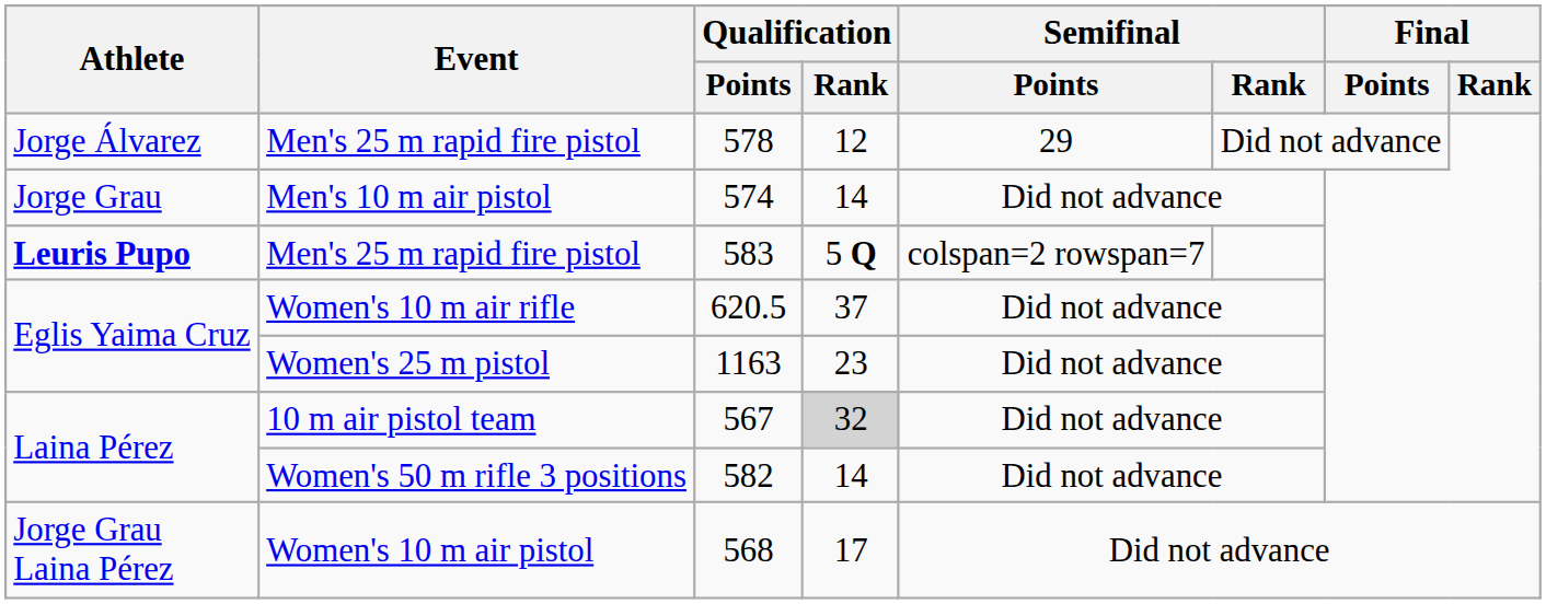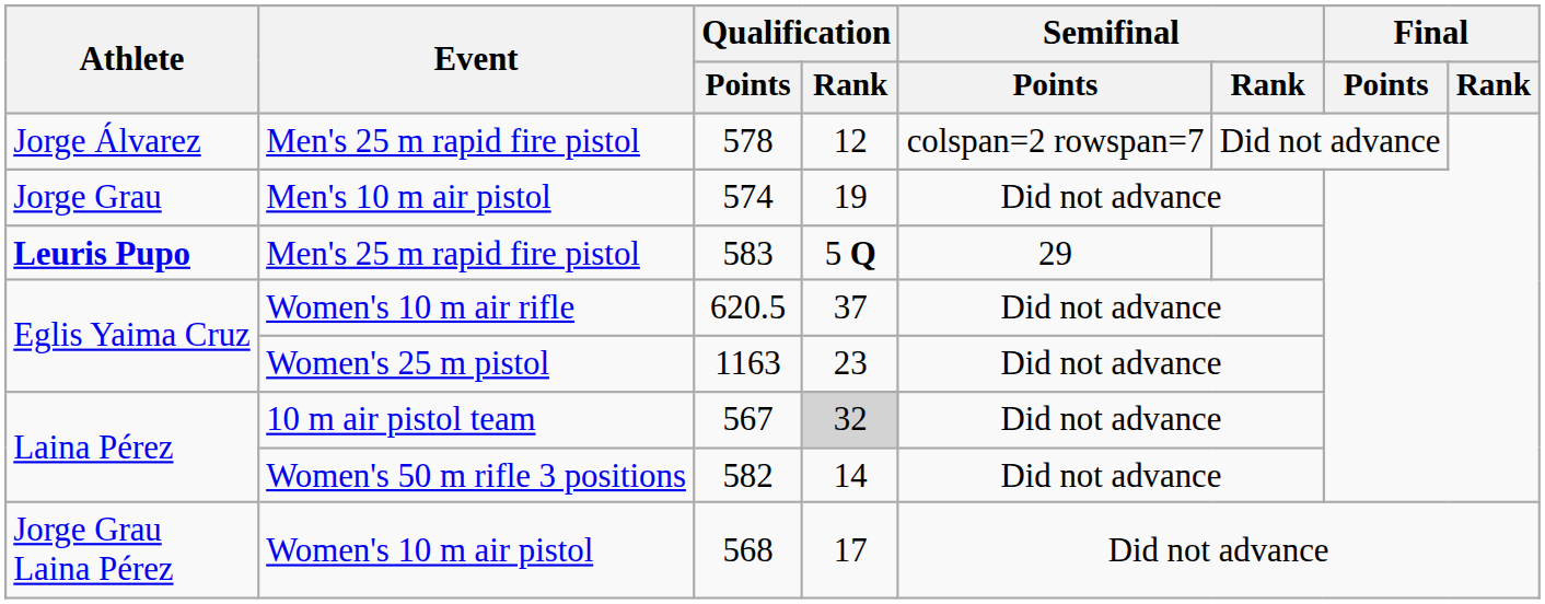578 | Semifinal / Points: 29 -> colspan=2 rowspan=7
574 | Qualification / Rank: 14 -> 19
583 | Semifinal / Points: colspan=2 rowspan=7 -> 29
